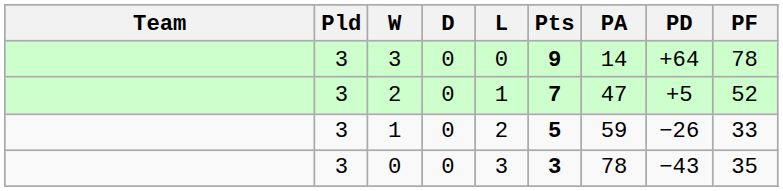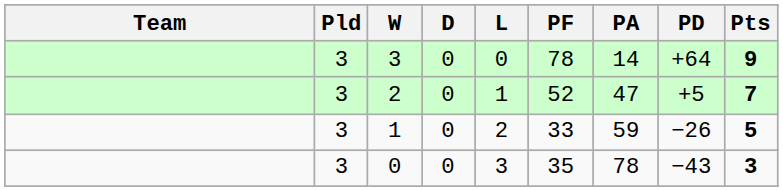columns swapped: PF <-> Pts
